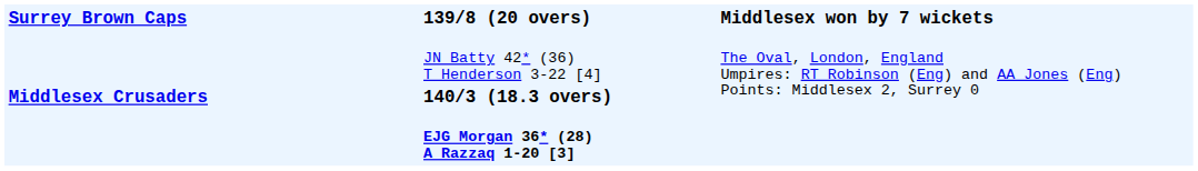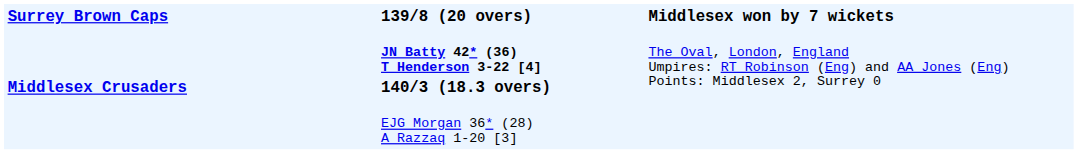JN Batty 42* (36) T Henderson 3-22 [4] | 139/8 (20 overs): normal -> bold
EJG Morgan 36* (28) A Razzaq 1-20 [3] | 139/8 (20 overs): bold -> normal
